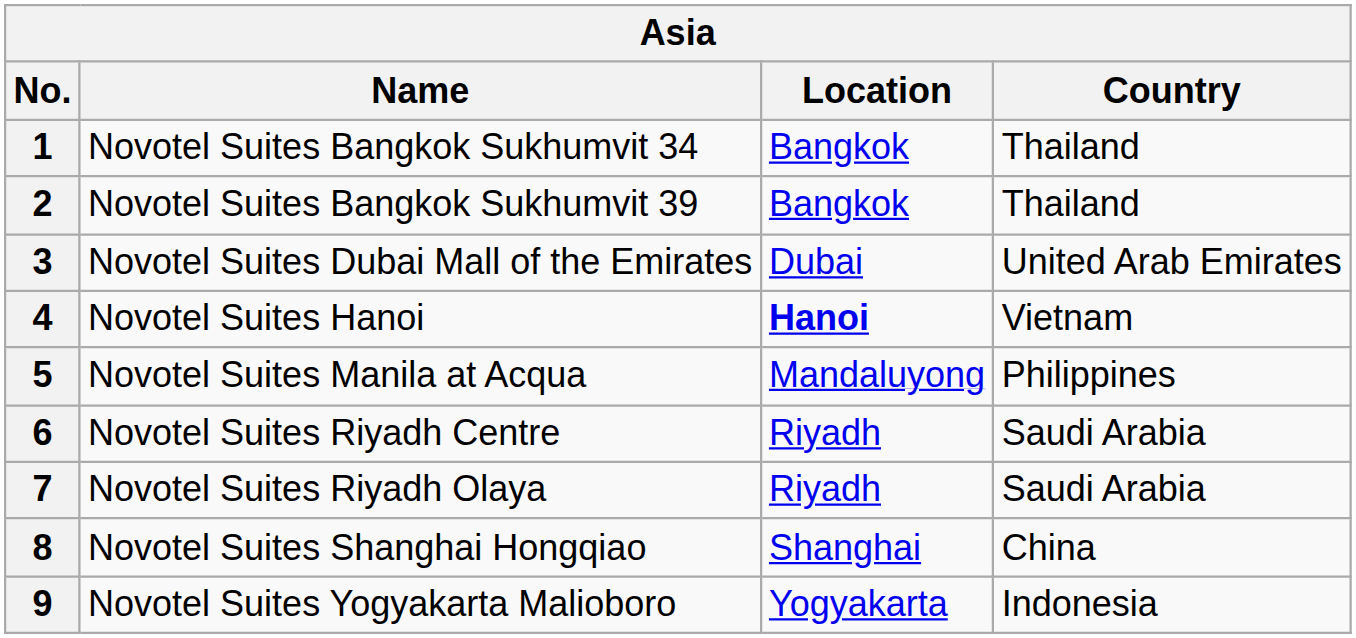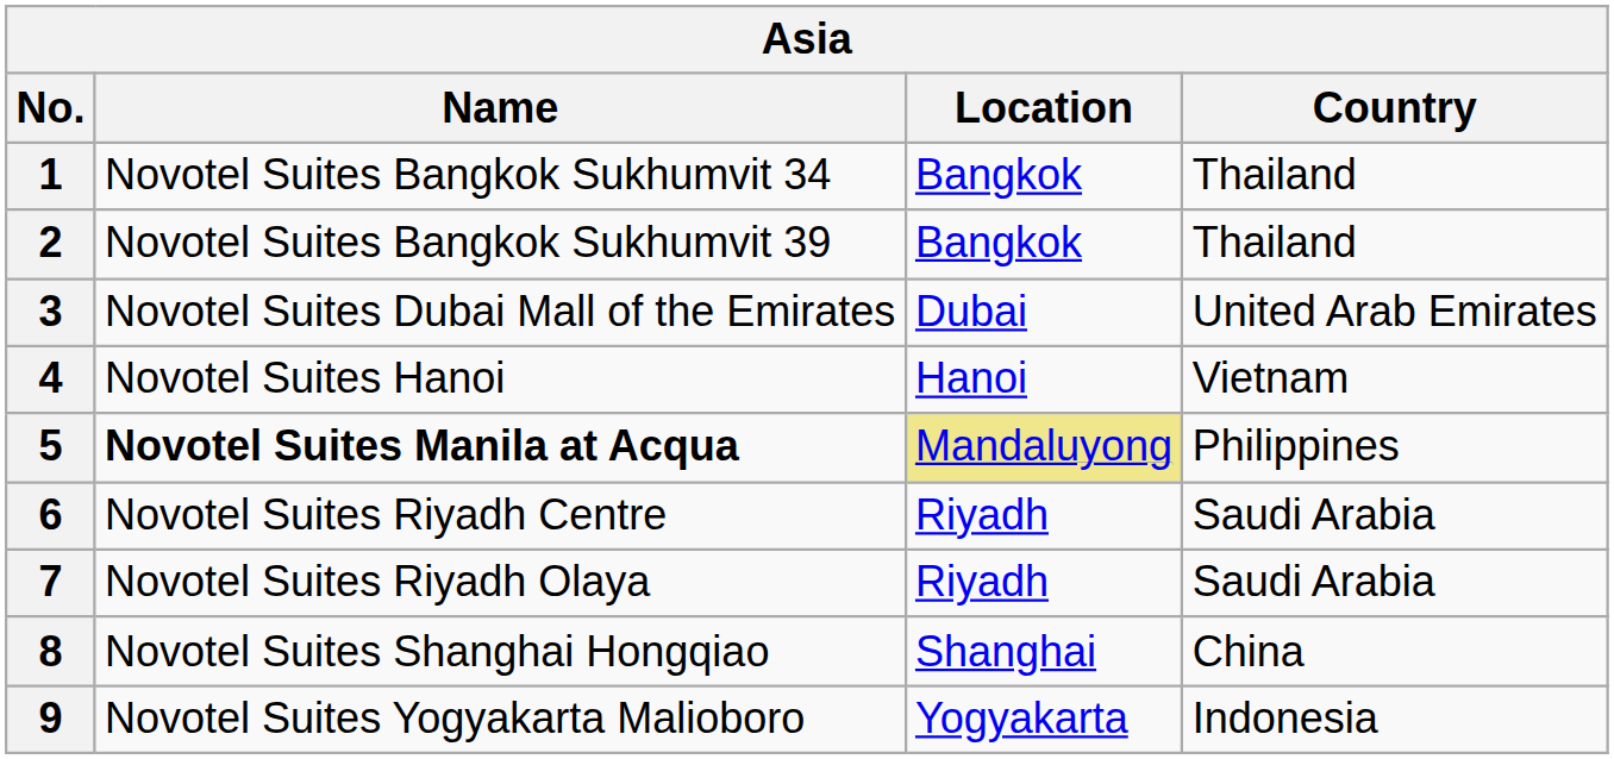4 | Location: bold -> normal
5 | Name: normal -> bold
5 | Location: no background -> khaki background
